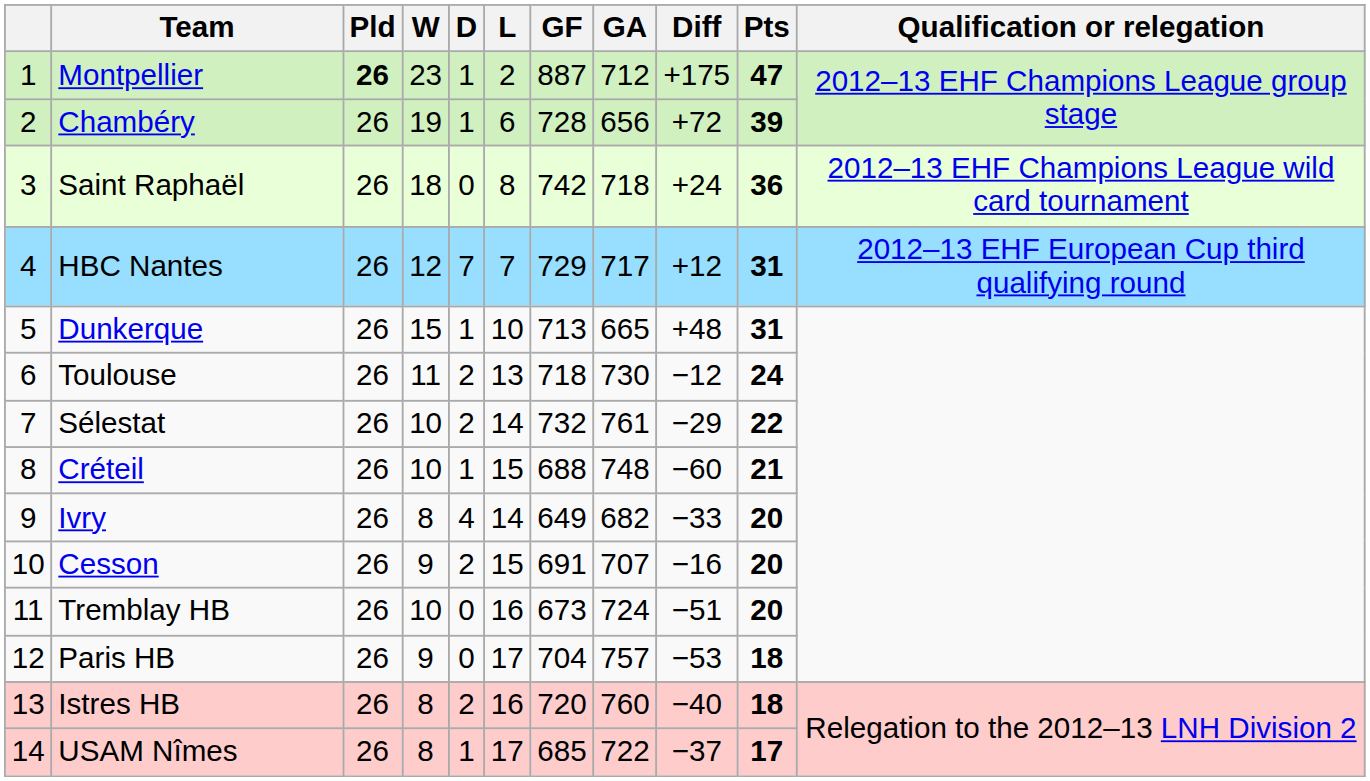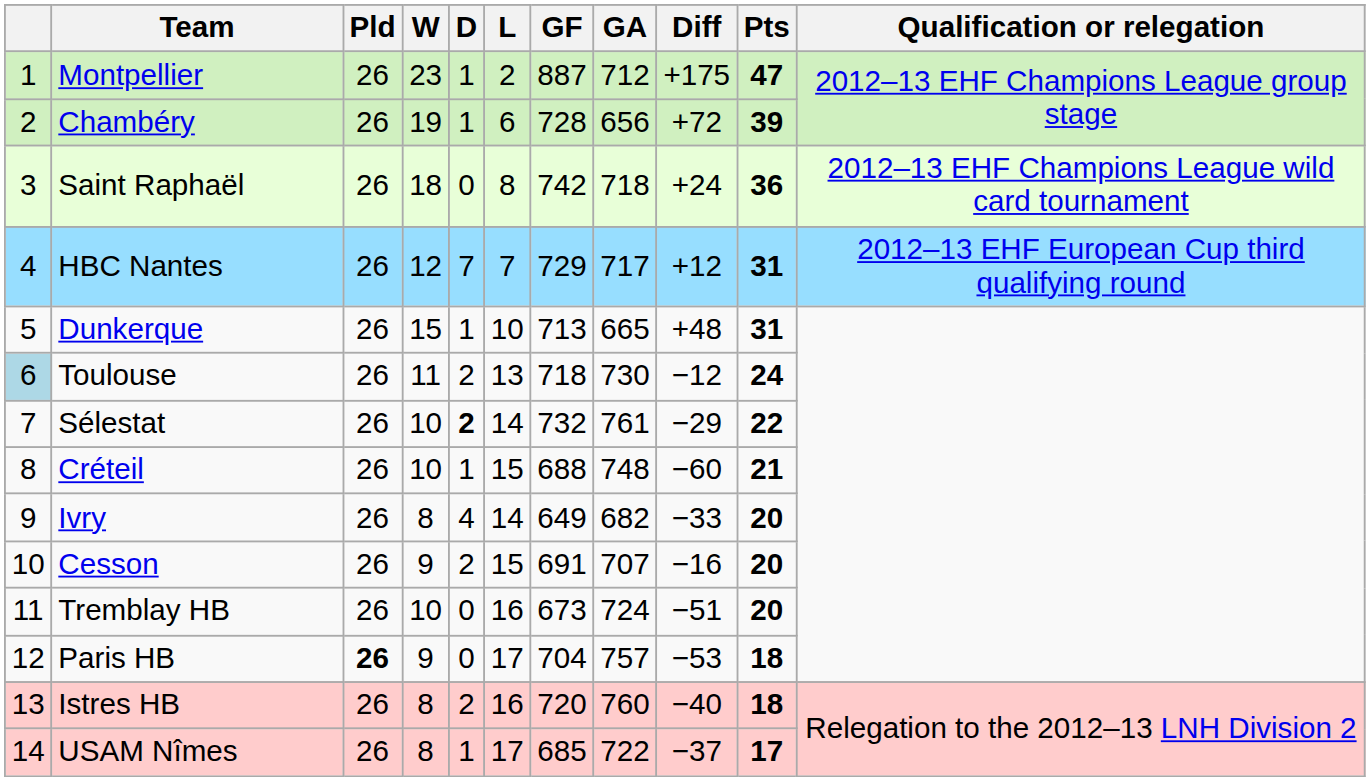Montpellier | Pld: bold -> normal
Toulouse | column 1: no background -> lightblue background
Sélestat | D: normal -> bold
Paris HB | Pld: normal -> bold
